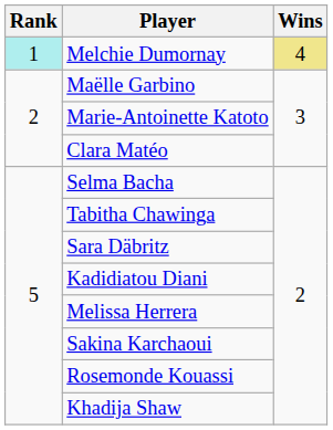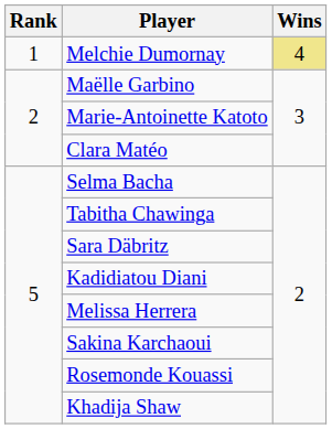Melchie Dumornay | Rank: paleturquoise background -> no background
